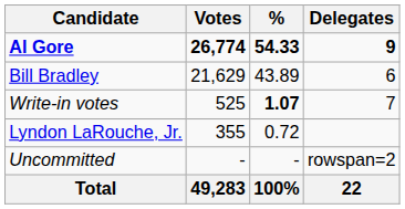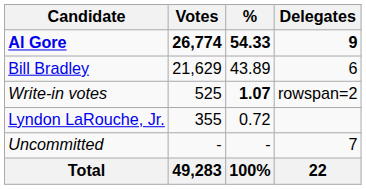Write-in votes | Delegates: 7 -> rowspan=2
Uncommitted | Delegates: rowspan=2 -> 7
